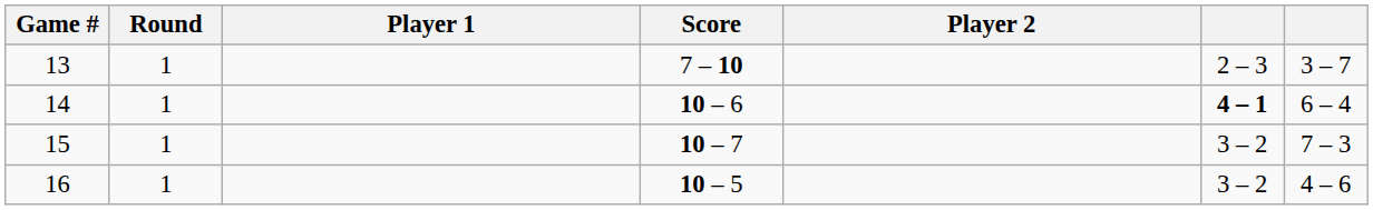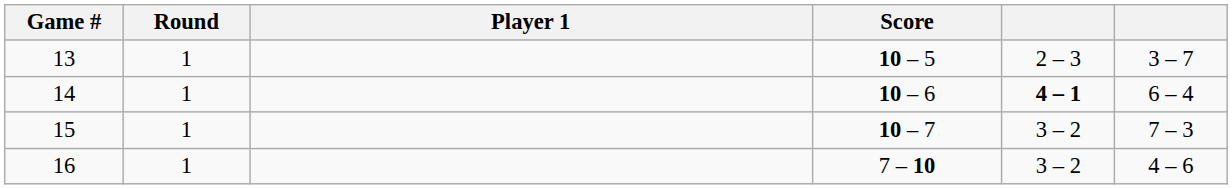- column: Player 2
13 | Score: 7 – 10 -> 10 – 5
16 | Score: 10 – 5 -> 7 – 10
